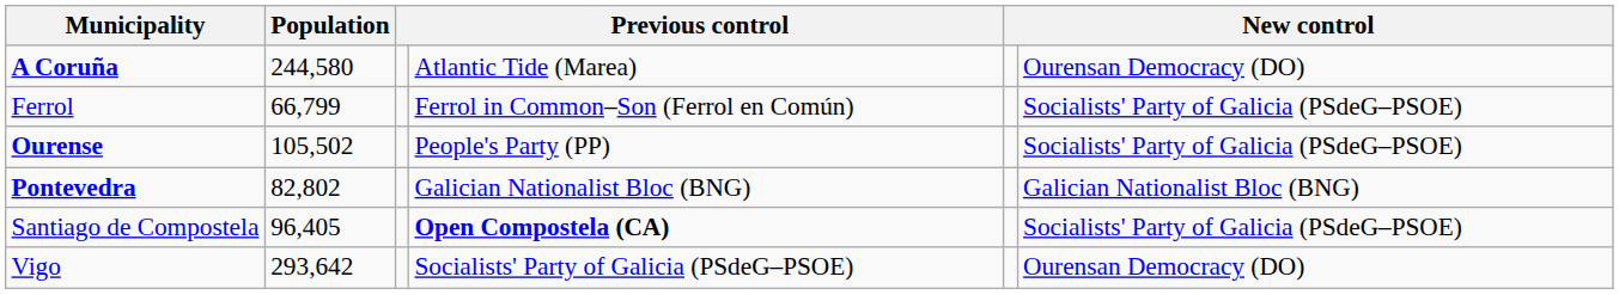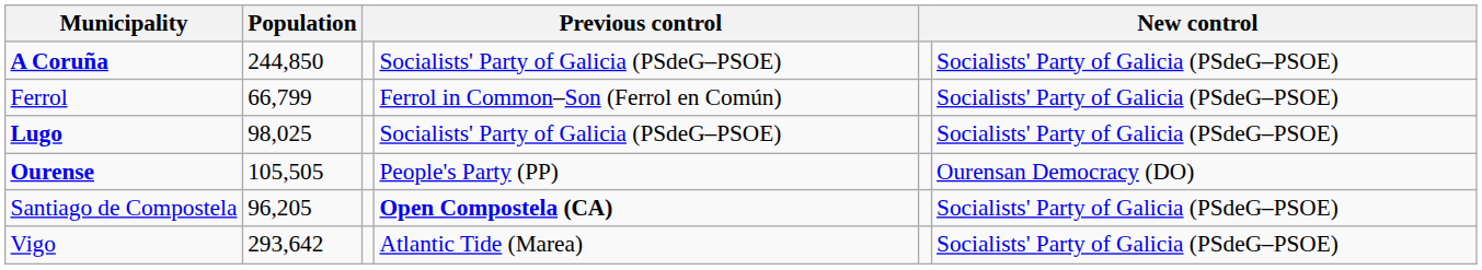A Coruña | Population: 244,580 -> 244,850
A Coruña | column 4: Atlantic Tide (Marea) -> Socialists' Party of Galicia (PSdeG–PSOE)
A Coruña | column 6: Ourensan Democracy (DO) -> Socialists' Party of Galicia (PSdeG–PSOE)
+ row: Lugo | 98,025 | Socialists' Party of Galicia (PSdeG–PSOE) | Socialists' Party of Galicia (PSdeG–PSOE)
Ourense | Population: 105,502 -> 105,505
Ourense | column 6: Socialists' Party of Galicia (PSdeG–PSOE) -> Ourensan Democracy (DO)
- row: Pontevedra | 82,802 | Galician Nationalist Bloc (BNG) | Galician Nationalist Bloc (BNG)
Santiago de Compostela | Population: 96,405 -> 96,205
Vigo | column 4: Socialists' Party of Galicia (PSdeG–PSOE) -> Atlantic Tide (Marea)
Vigo | column 6: Ourensan Democracy (DO) -> Socialists' Party of Galicia (PSdeG–PSOE)
